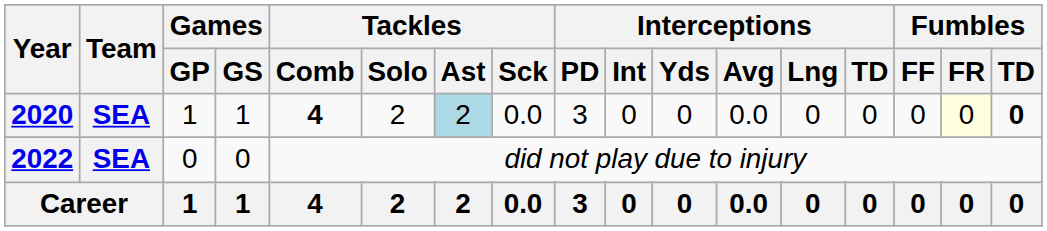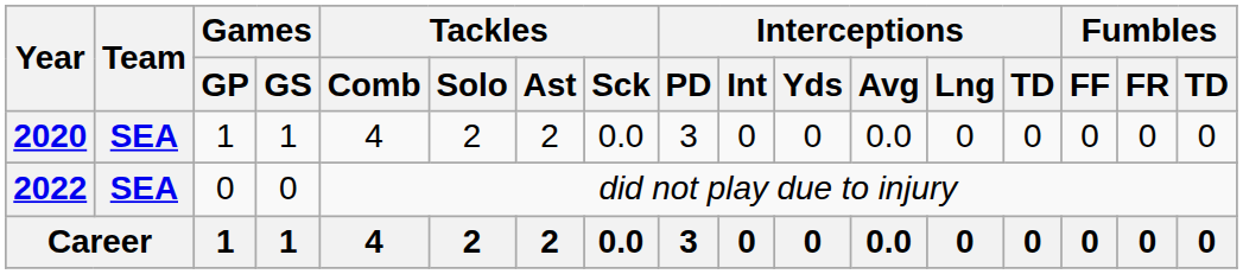2020 | Tackles / Comb: bold -> normal
2020 | Tackles / Ast: lightblue background -> no background
2020 | Fumbles / FR: lightyellow background -> no background
2020 | Fumbles / TD: bold -> normal
